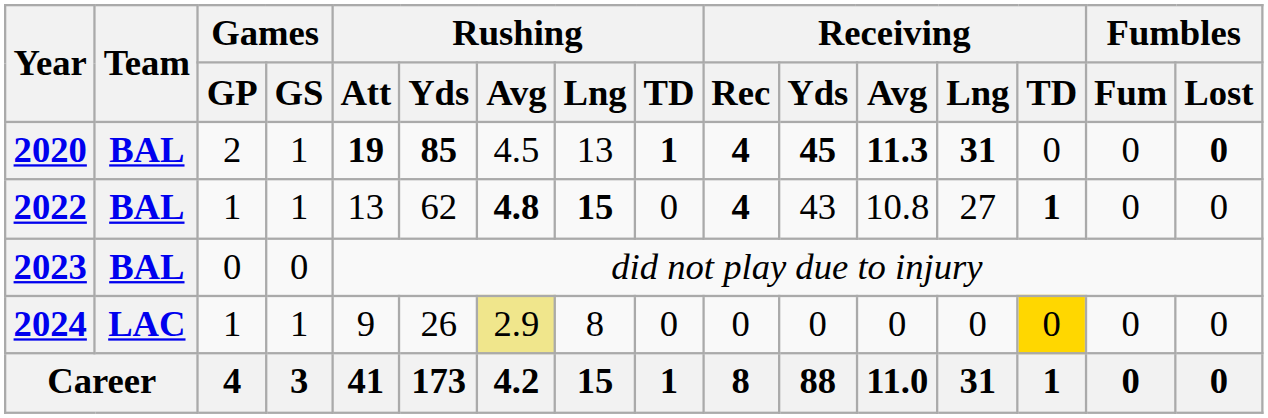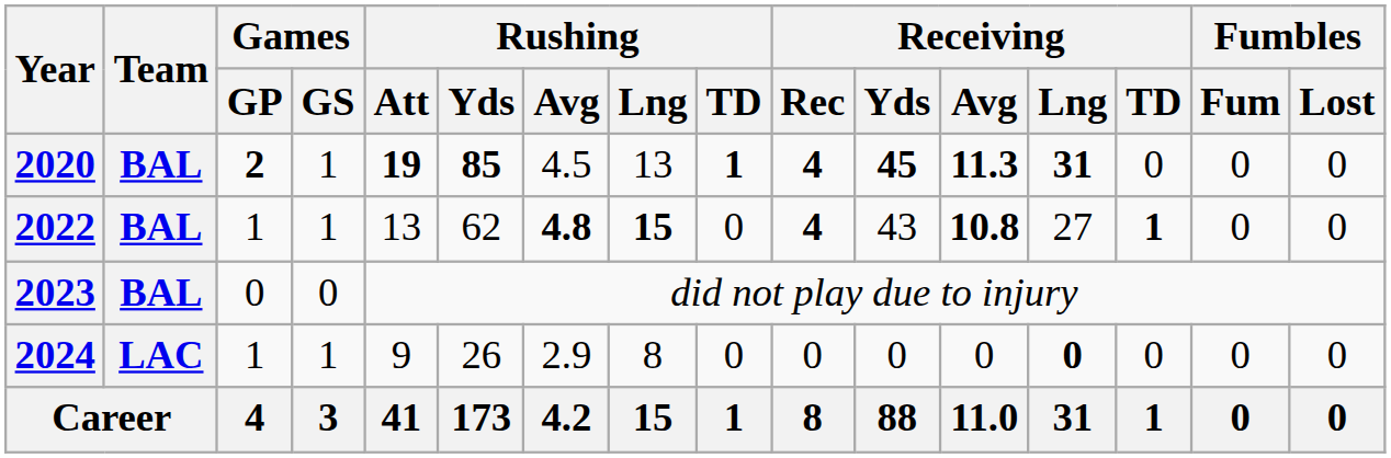2020 | Games / GP: normal -> bold
2020 | Fumbles / Lost: bold -> normal
2022 | Receiving / Avg: normal -> bold
2024 | Rushing / Avg: khaki background -> no background
2024 | Receiving / Lng: normal -> bold
2024 | Receiving / TD: gold background -> no background
